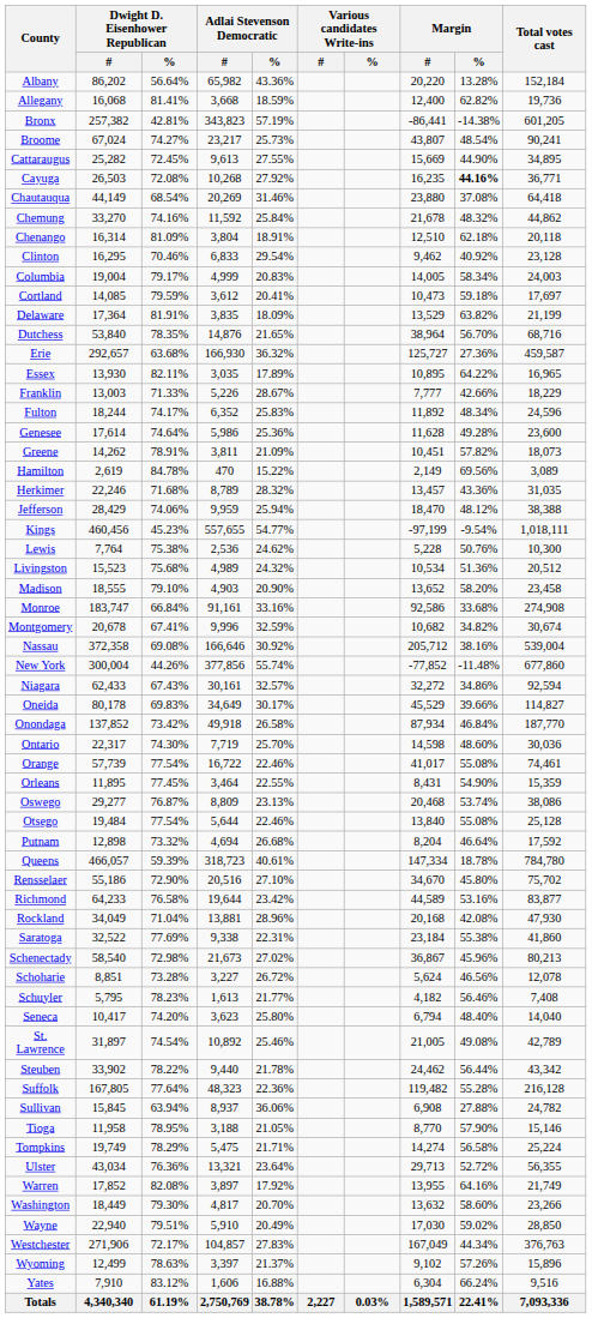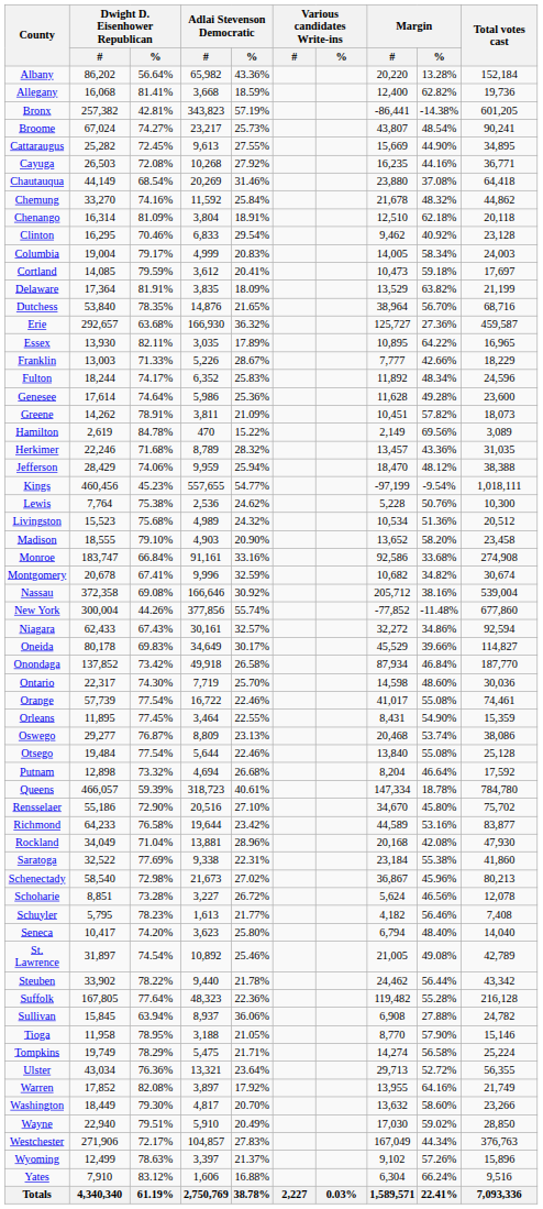Cayuga | Margin / %: bold -> normal
